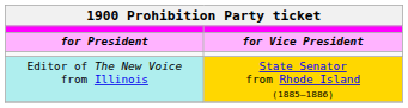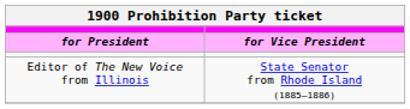Editor of The New Voice from Illinois | column 1: paleturquoise background -> no background
Editor of The New Voice from Illinois | column 2: gold background -> no background
